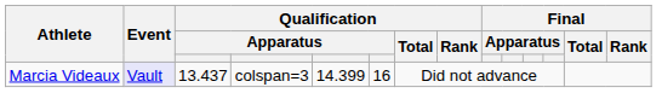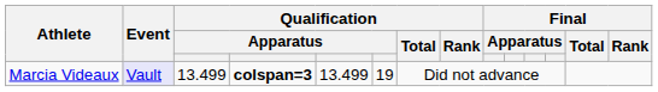Marcia Videaux | column 3: 13.437 -> 13.499
Marcia Videaux | column 4: normal -> bold
Marcia Videaux | column 5: 14.399 -> 13.499
Marcia Videaux | column 6: 16 -> 19
